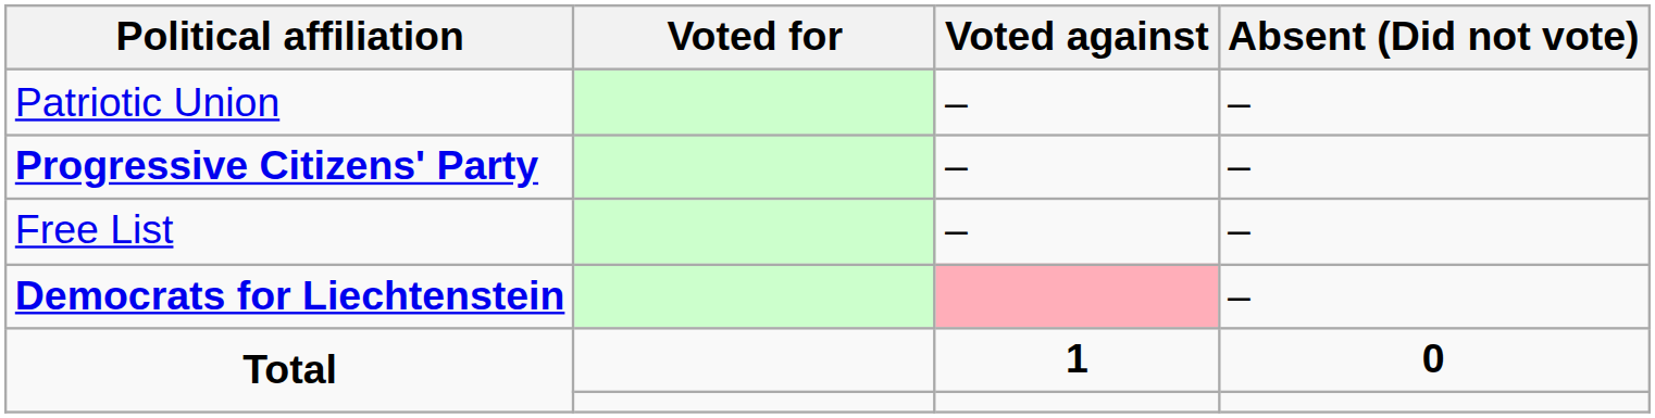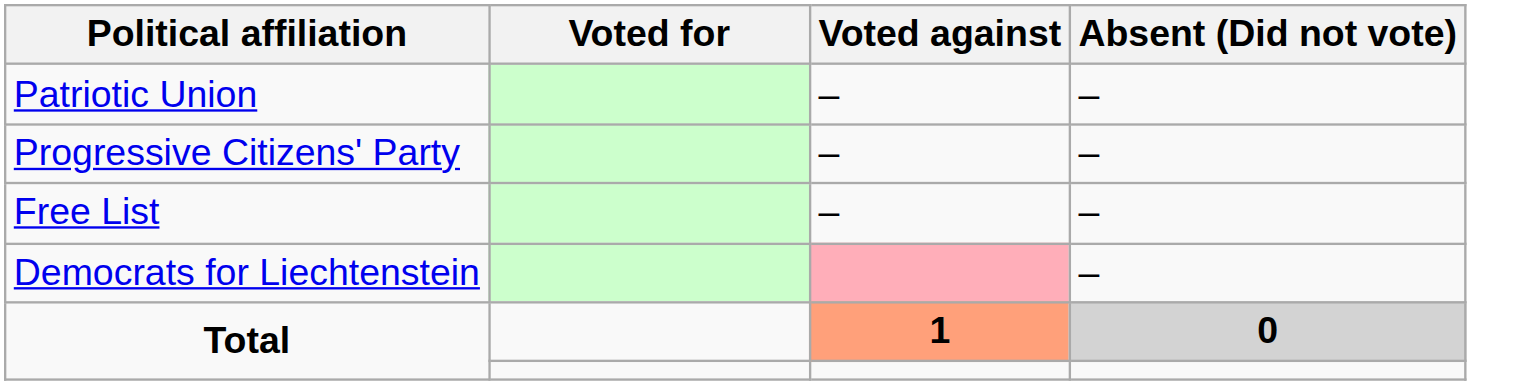Progressive Citizens' Party | Political affiliation: bold -> normal
Democrats for Liechtenstein | Political affiliation: bold -> normal
Total / 1 | Voted against: no background -> lightsalmon background
Total / 1 | Absent (Did not vote): no background -> lightgrey background
